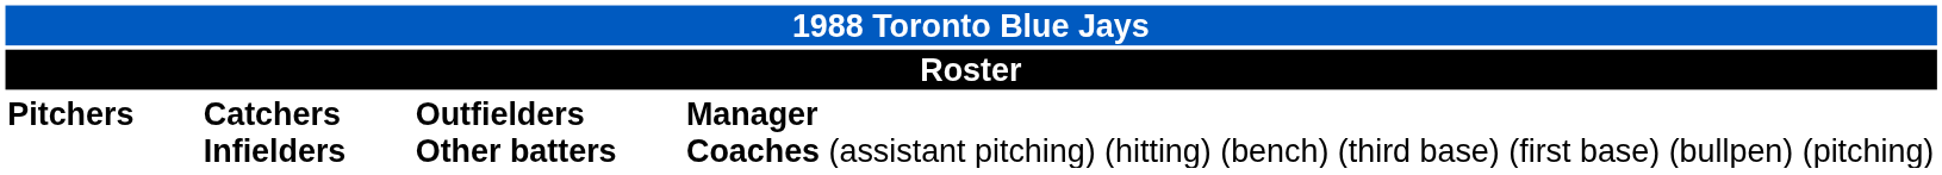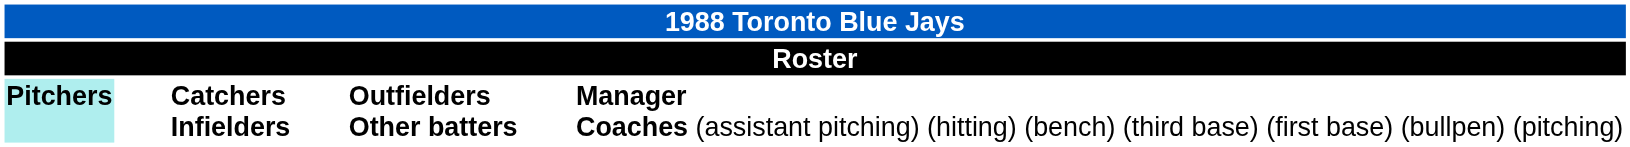Pitchers | column 1: no background -> paleturquoise background
